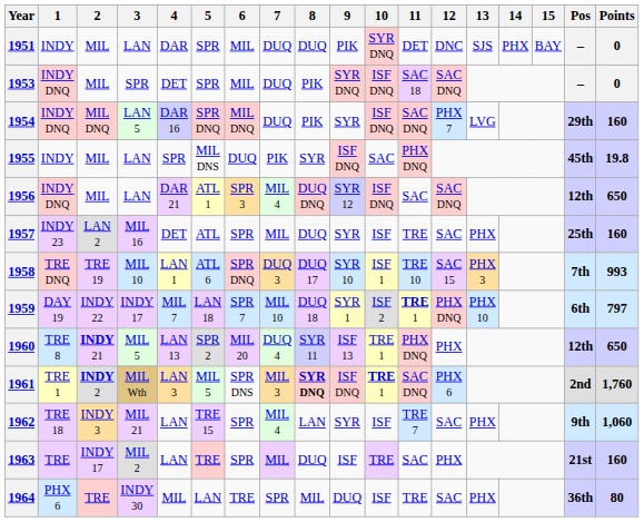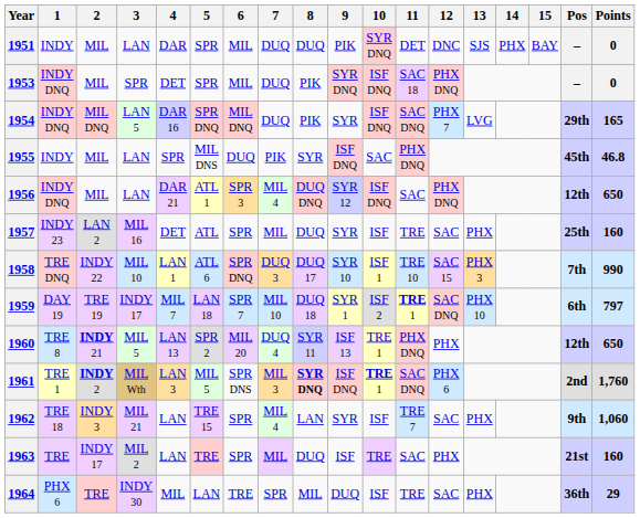1953 | 12: SAC DNQ -> PHX DNQ
1954 | Points: 160 -> 165
1955 | Points: 19.8 -> 46.8
1956 | 12: SAC DNQ -> PHX DNQ
1958 | 2: TRE 19 -> INDY 22
1958 | Points: 993 -> 990
1959 | 2: INDY 22 -> TRE 19
1959 | 12: PHX DNQ -> SAC DNQ
1964 | Points: 80 -> 29
